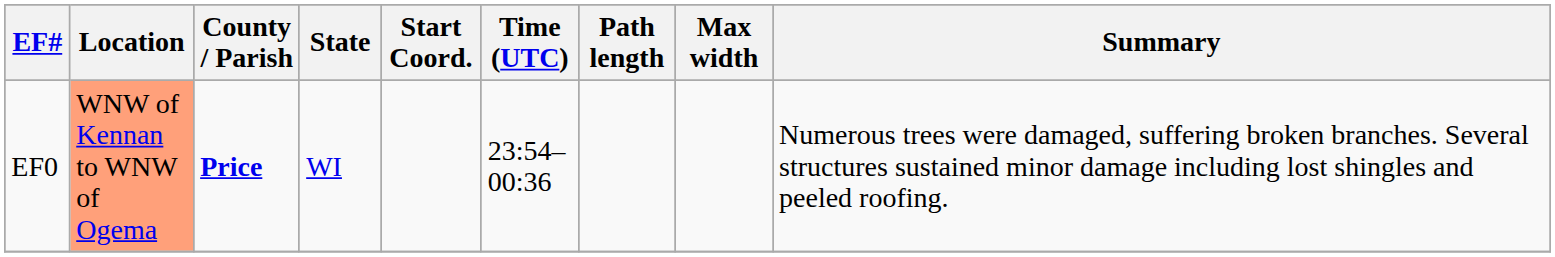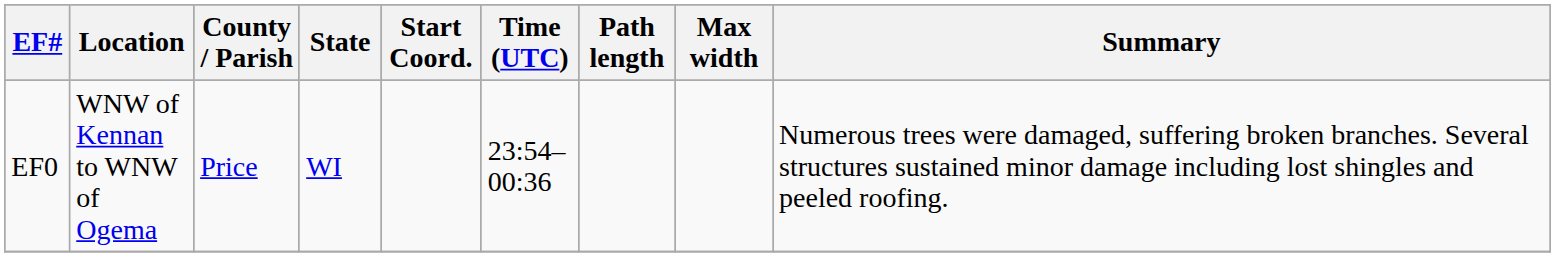EF0 | Location: lightsalmon background -> no background
EF0 | County / Parish: bold -> normal
